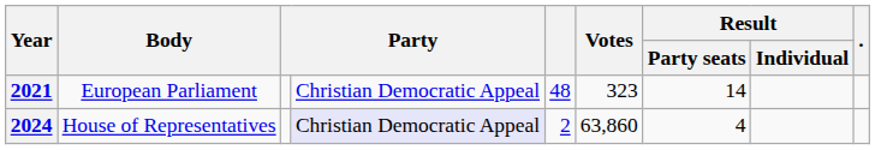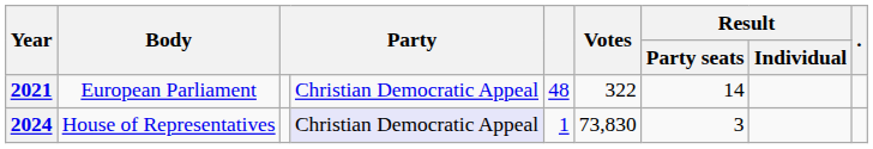2021 | Votes: 323 -> 322
2024 | column 5: 2 -> 1
2024 | Votes: 63,860 -> 73,830
2024 | Result / Party seats: 4 -> 3
